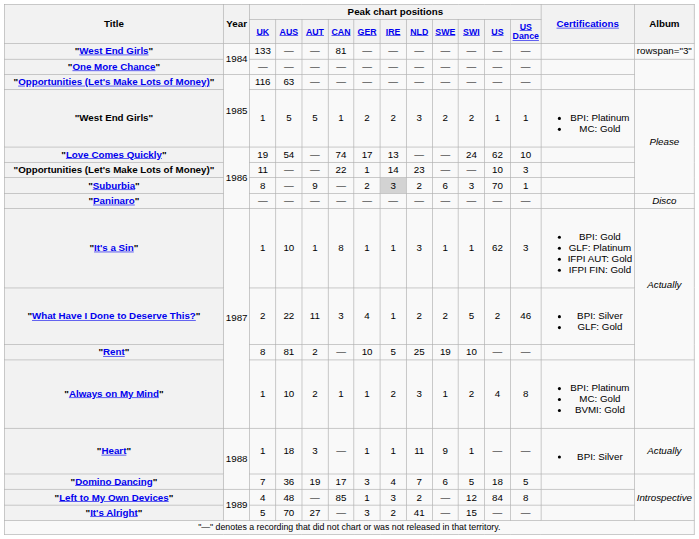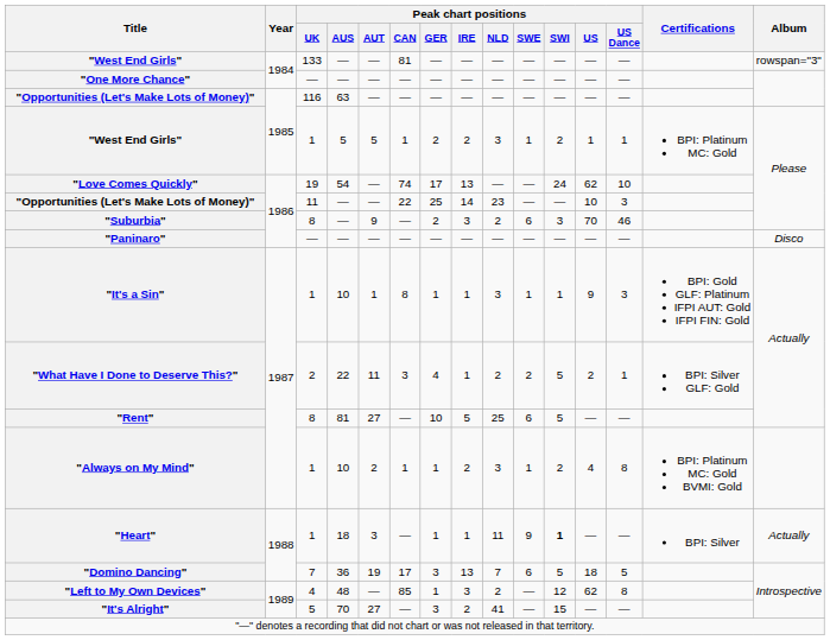"West End Girls" / 1 | Peak chart positions / SWE: 2 -> 1
"Opportunities (Let's Make Lots of Money)" / 11 | Peak chart positions / GER: 1 -> 25
"Suburbia" | Peak chart positions / IRE: lightgrey background -> no background
"Suburbia" | Peak chart positions / US Dance: 1 -> 46
"It's a Sin" | Peak chart positions / US: 62 -> 9
"What Have I Done to Deserve This?" | Peak chart positions / US Dance: 46 -> 1
"Rent" | Peak chart positions / AUT: 2 -> 27
"Rent" | Peak chart positions / SWE: 19 -> 6
"Rent" | Peak chart positions / SWI: 10 -> 5
"Heart" | Peak chart positions / SWI: normal -> bold
"Domino Dancing" | Peak chart positions / IRE: 4 -> 13
"Left to My Own Devices" | Peak chart positions / US: 84 -> 62
